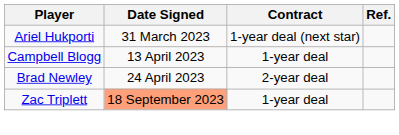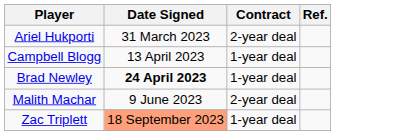Ariel Hukporti | Contract: 1-year deal (next star) -> 2-year deal
Brad Newley | Date Signed: normal -> bold
Brad Newley | Contract: 2-year deal -> 1-year deal
+ row: Malith Machar | 9 June 2023 | 2-year deal
